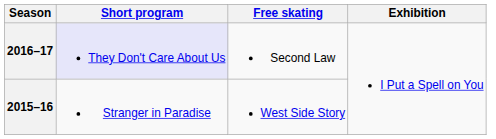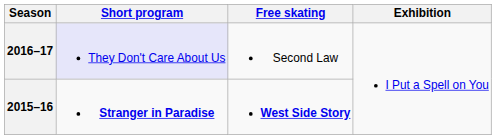2015–16 | Short program: normal -> bold
2015–16 | Free skating: normal -> bold
